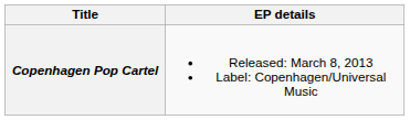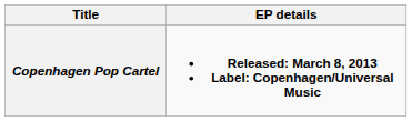Copenhagen Pop Cartel | EP details: normal -> bold
